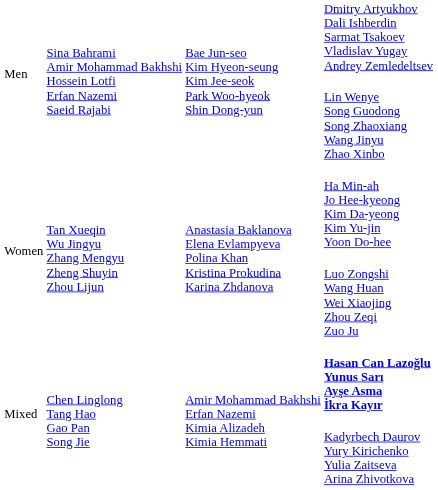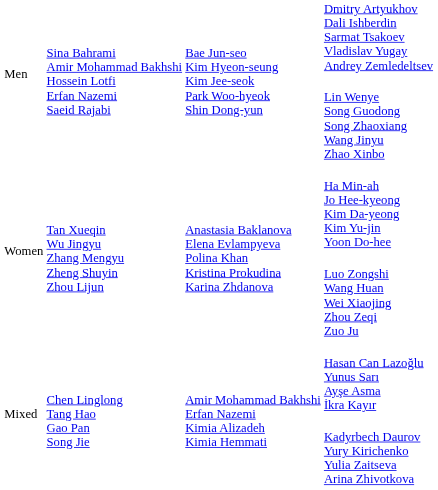Hasan Can Lazoğlu Yunus Sarı Ayşe Asma İkra Kayır | column 4: bold -> normal
